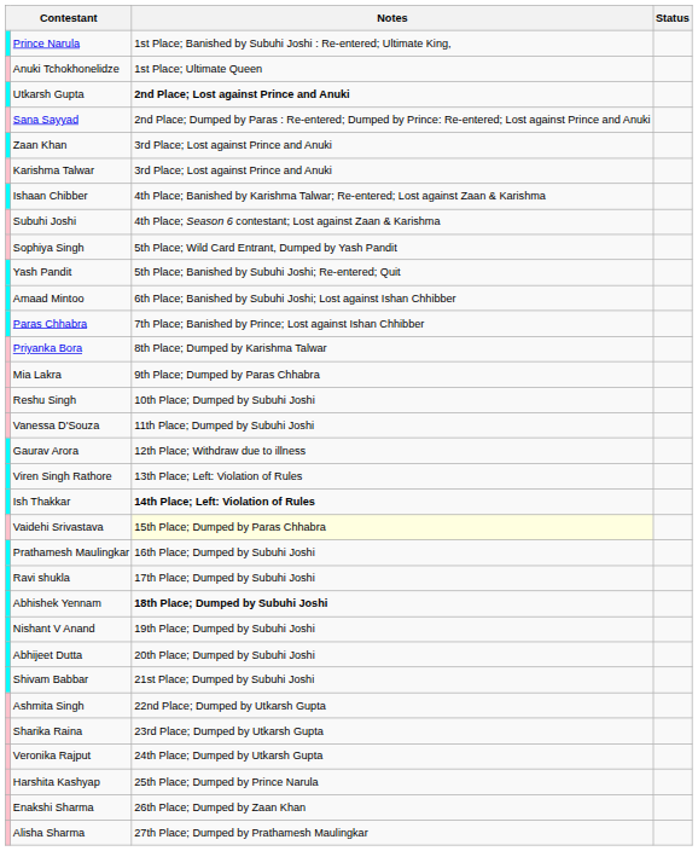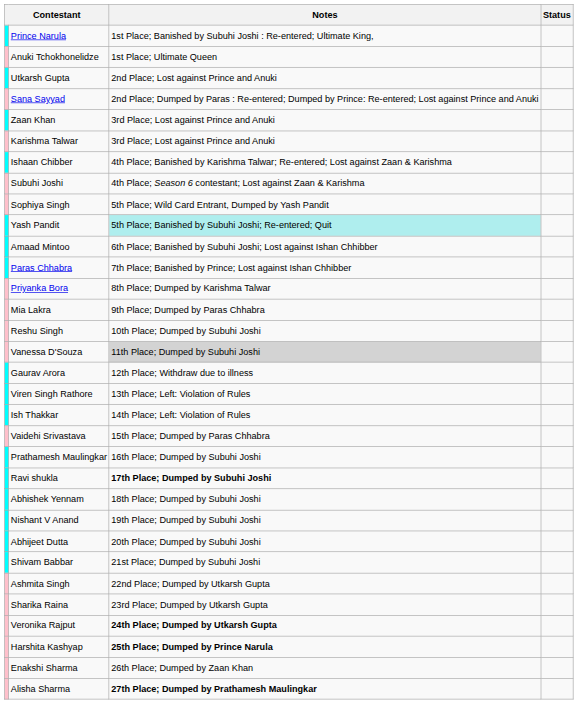Utkarsh Gupta | Notes: bold -> normal
Yash Pandit | Notes: no background -> paleturquoise background
Vanessa D'Souza | Notes: no background -> lightgrey background
Ish Thakkar | Notes: bold -> normal
Vaidehi Srivastava | Notes: lightyellow background -> no background
Ravi shukla | Notes: normal -> bold
Abhishek Yennam | Notes: bold -> normal
Veronika Rajput | Notes: normal -> bold
Harshita Kashyap | Notes: normal -> bold
Alisha Sharma | Notes: normal -> bold
